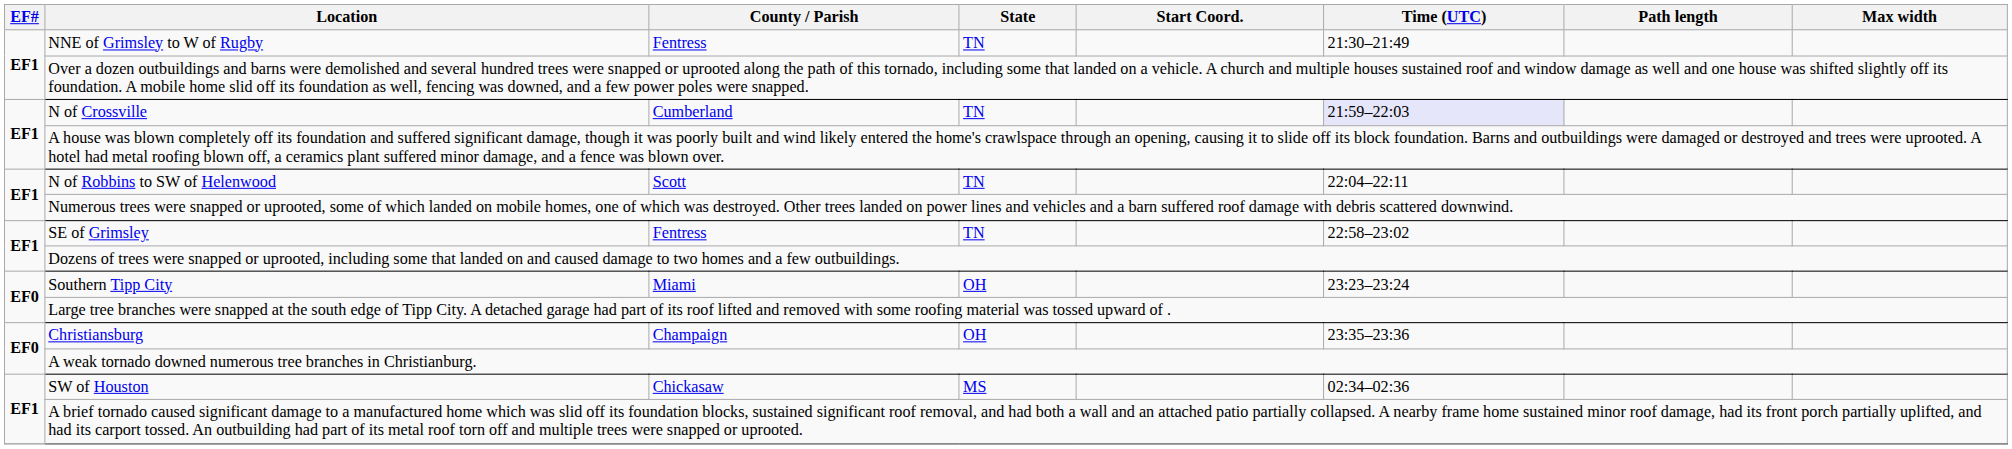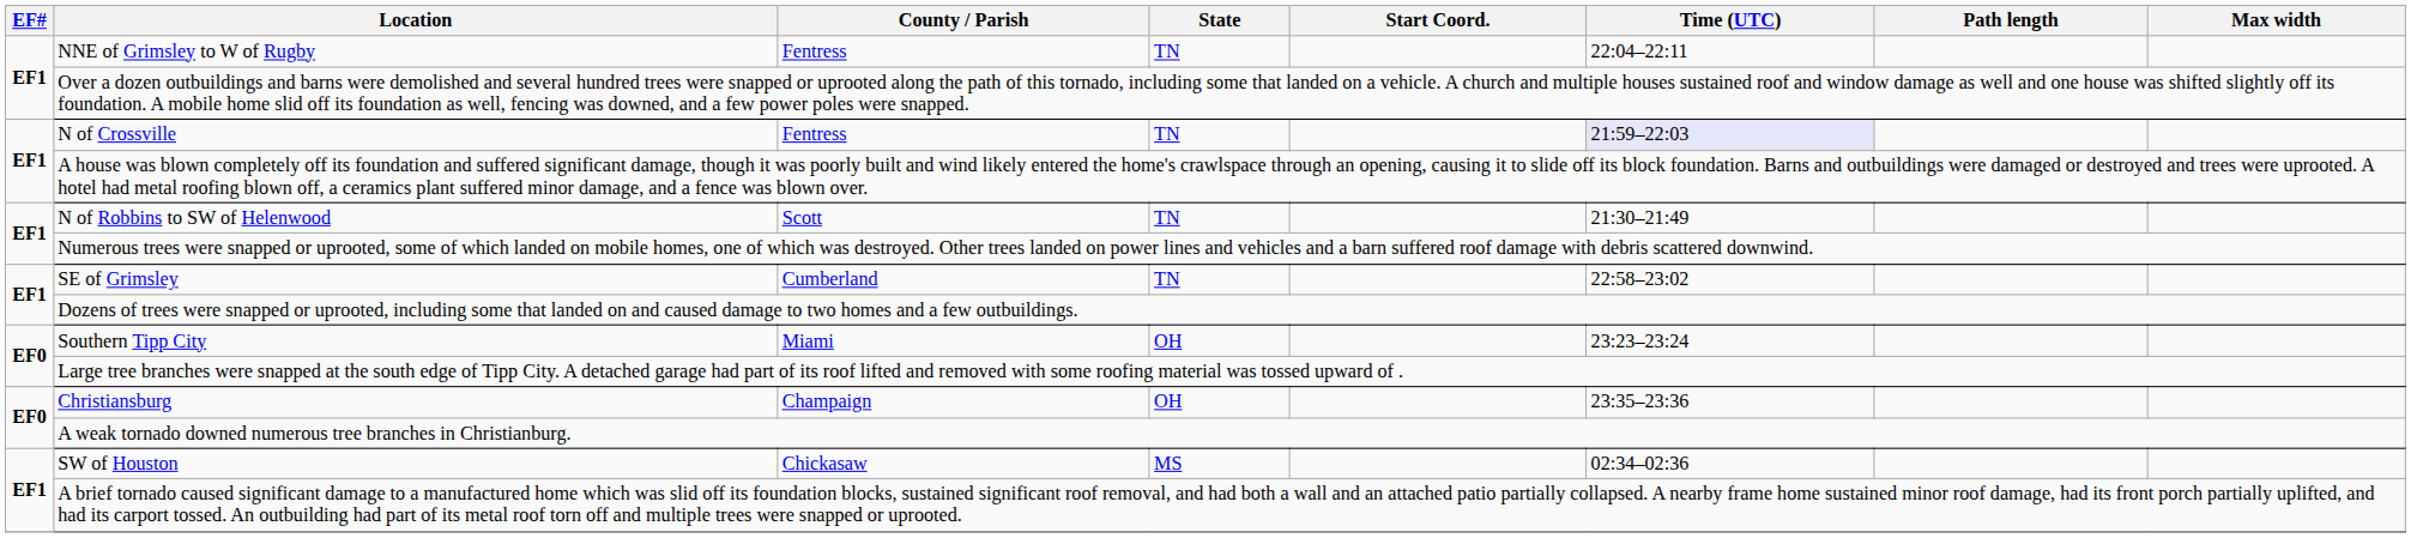NNE of Grimsley to W of Rugby | Time (UTC): 21:30–21:49 -> 22:04–22:11
N of Crossville | County / Parish: Cumberland -> Fentress
N of Robbins to SW of Helenwood | Time (UTC): 22:04–22:11 -> 21:30–21:49
SE of Grimsley | County / Parish: Fentress -> Cumberland
